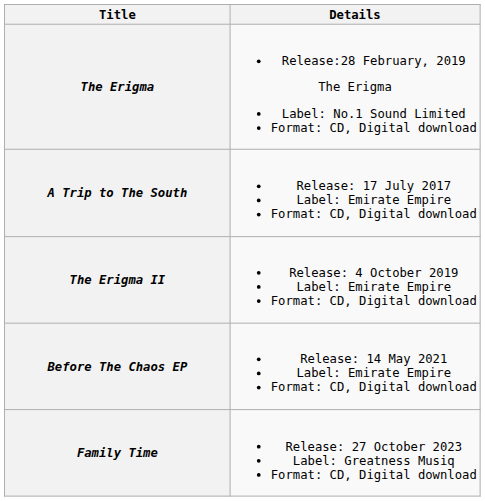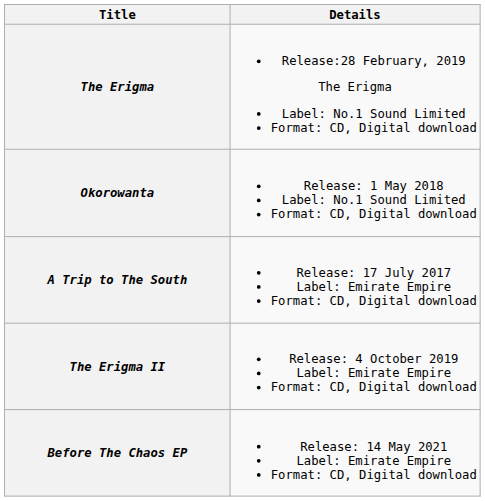+ row: Okorowanta | Release: 1 May 2018 Label: No.1 Sound Limited Format: CD, Digital download
- row: Family Time | Release: 27 October 2023 Label: Greatness Musiq Format: CD, Digital download
